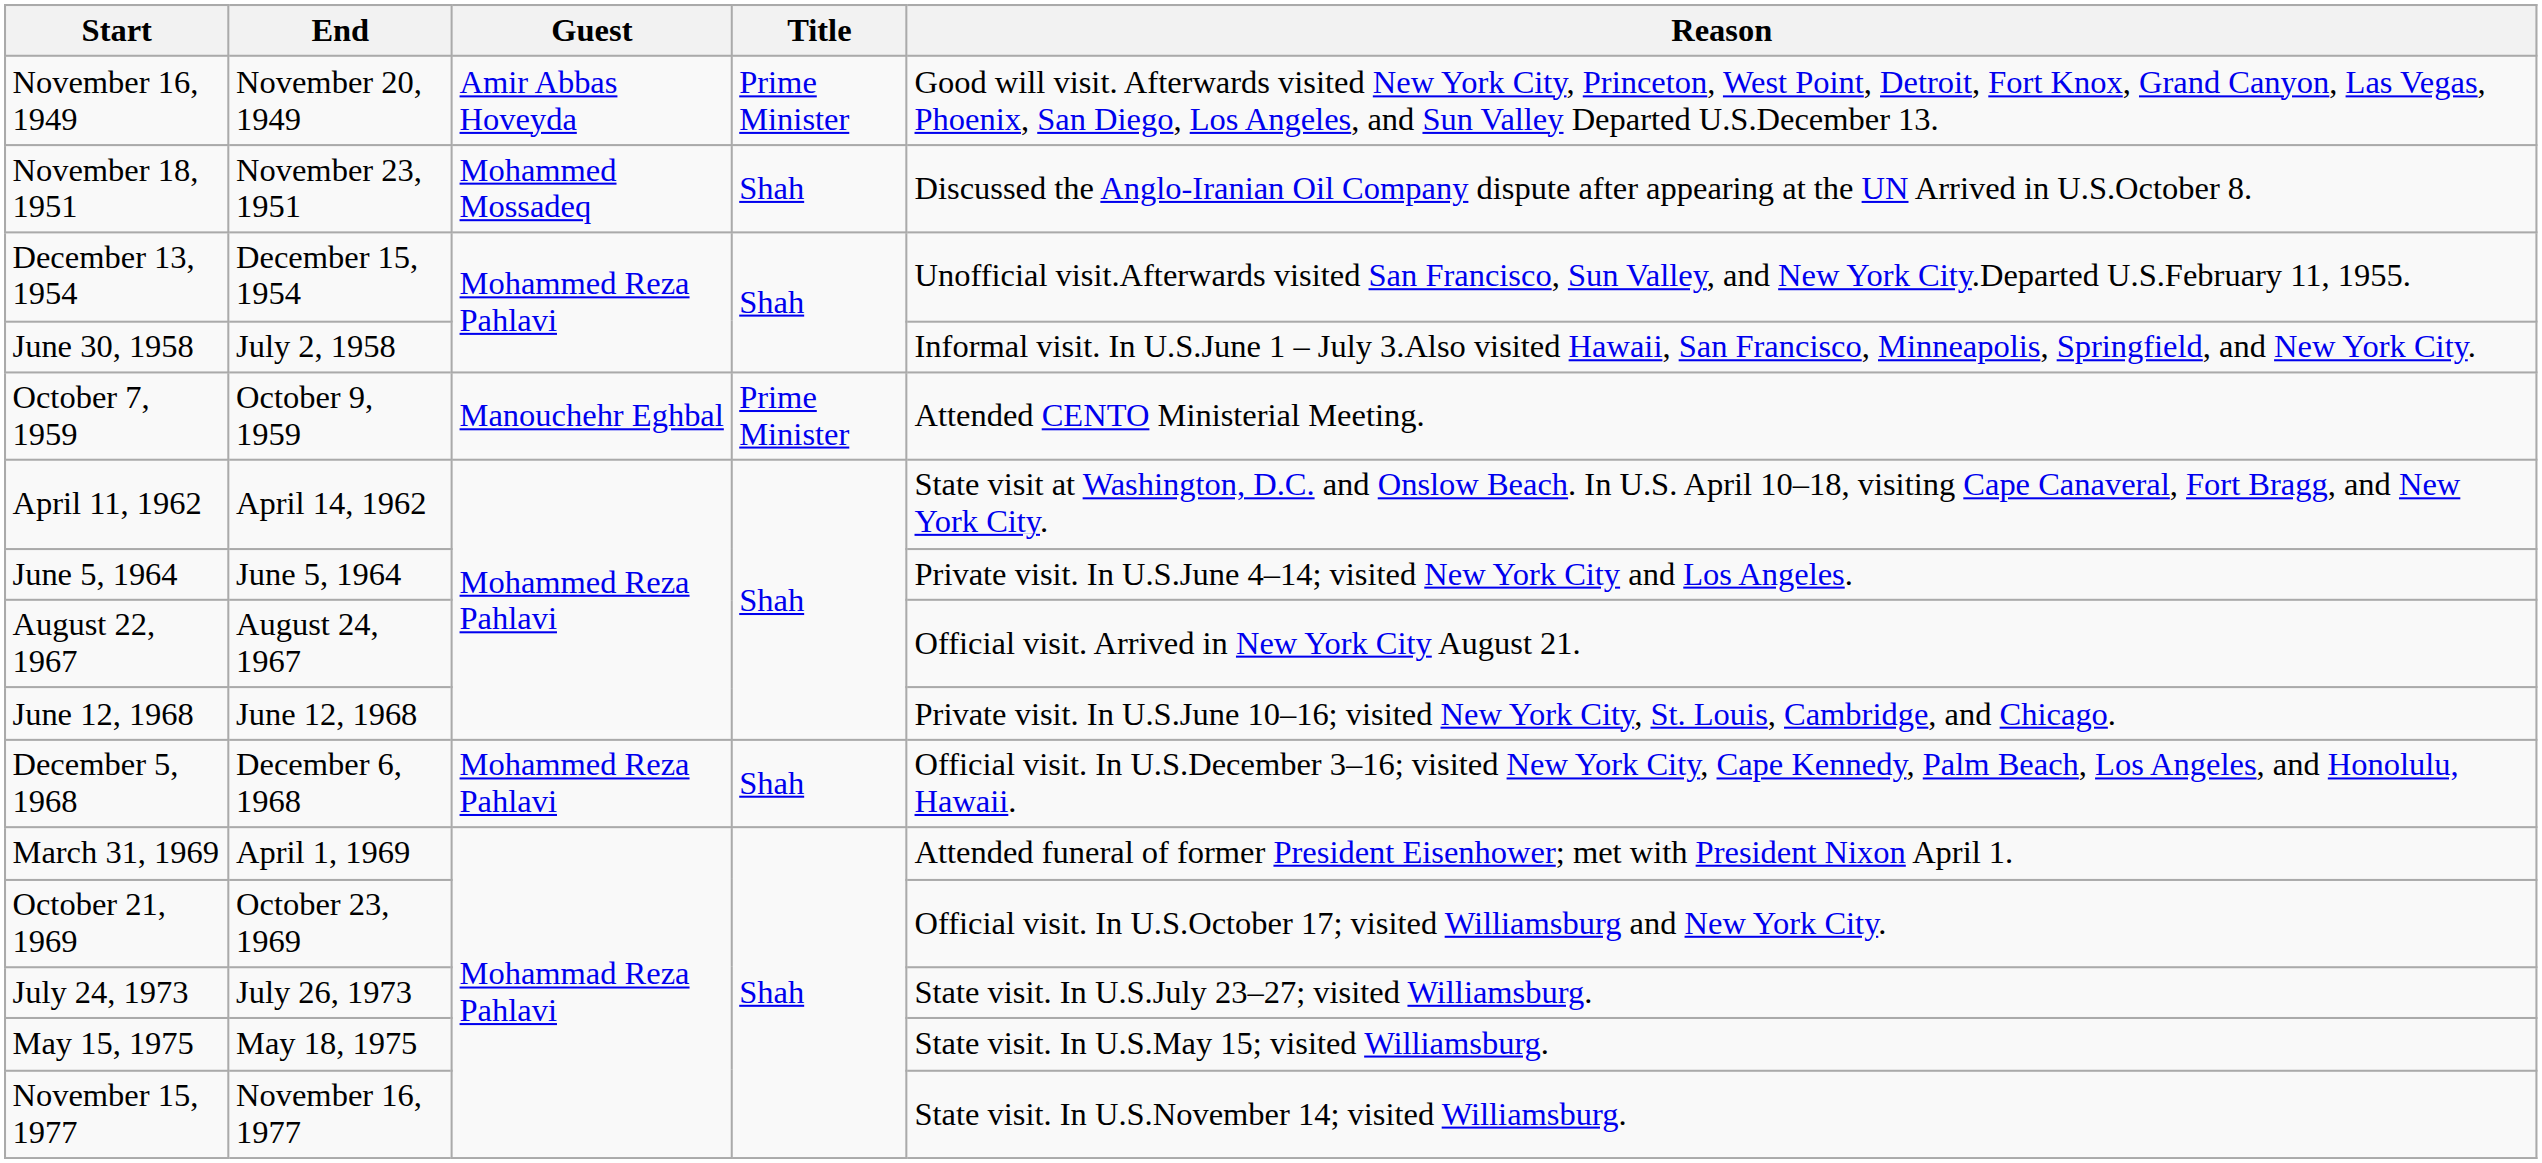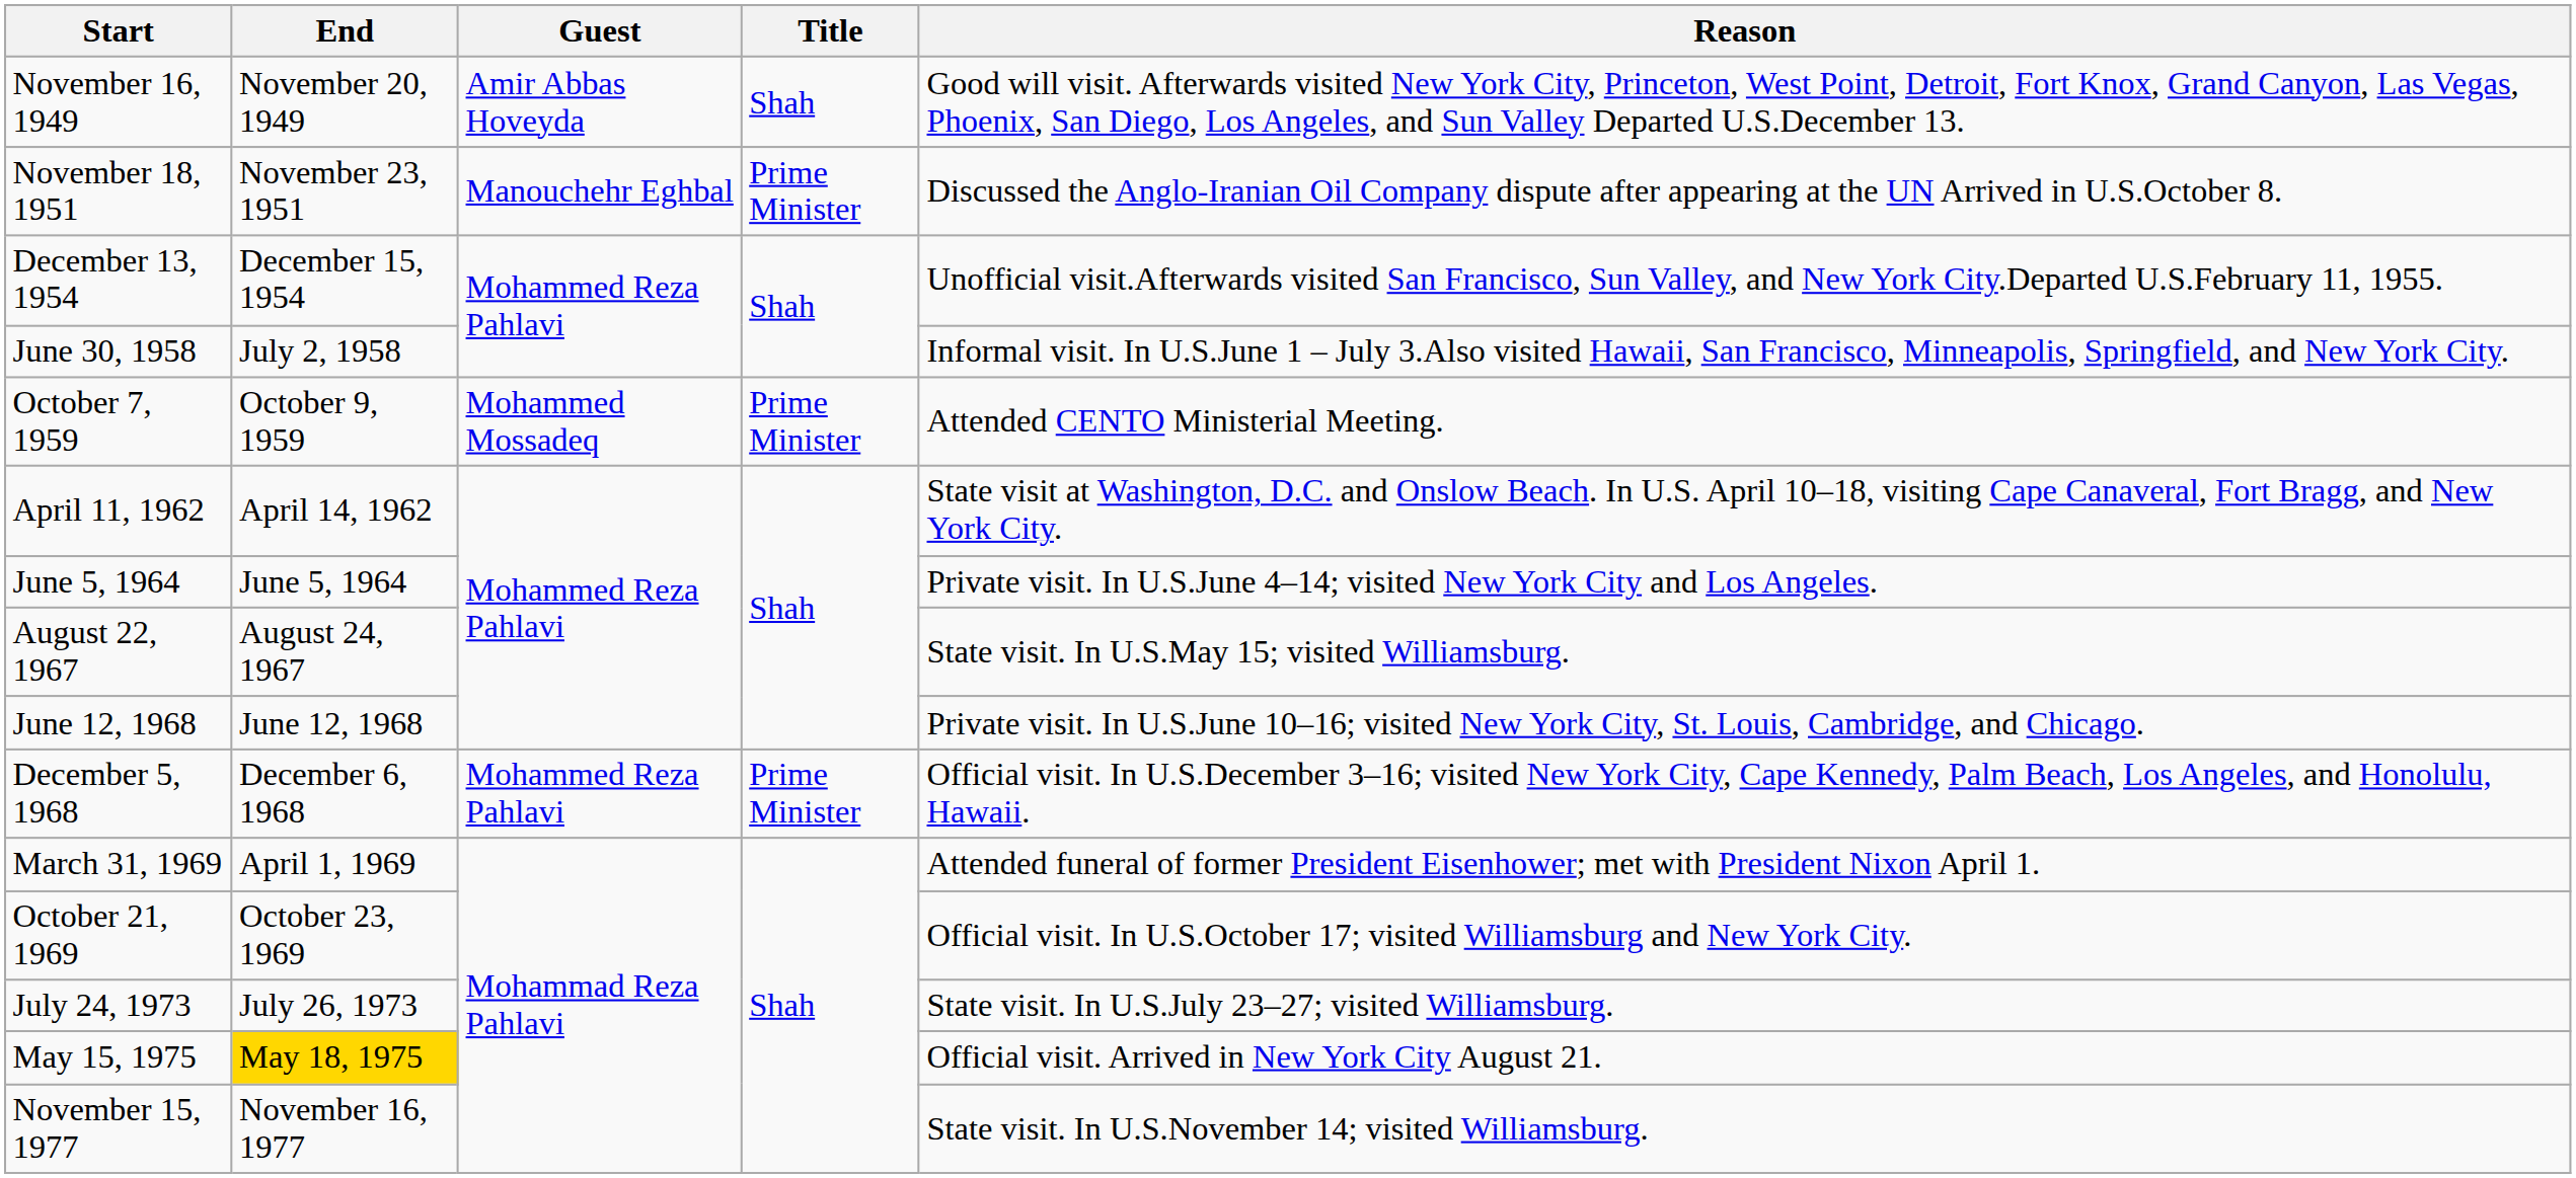November 16, 1949 | Title: Prime Minister -> Shah
November 18, 1951 | Guest: Mohammed Mossadeq -> Manouchehr Eghbal
November 18, 1951 | Title: Shah -> Prime Minister
October 7, 1959 | Guest: Manouchehr Eghbal -> Mohammed Mossadeq
August 22, 1967 | Reason: Official visit. Arrived in New York City August 21. -> State visit. In U.S.May 15; visited Williamsburg.
December 5, 1968 | Title: Shah -> Prime Minister
May 15, 1975 | End: no background -> gold background
May 15, 1975 | Reason: State visit. In U.S.May 15; visited Williamsburg. -> Official visit. Arrived in New York City August 21.
